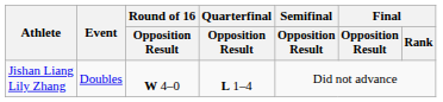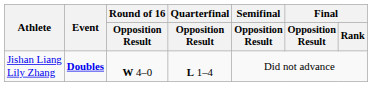Jishan Liang Lily Zhang | Event: normal -> bold
